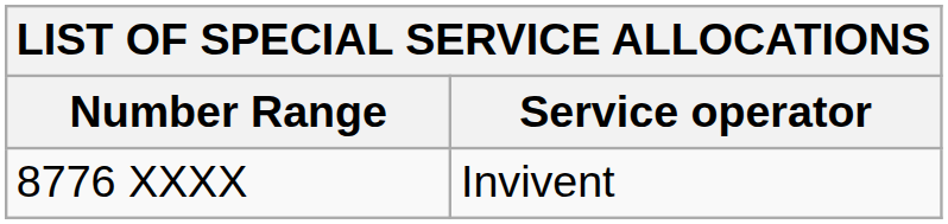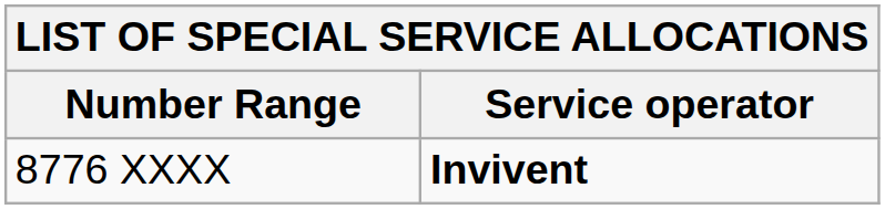8776 XXXX | Service operator: normal -> bold
